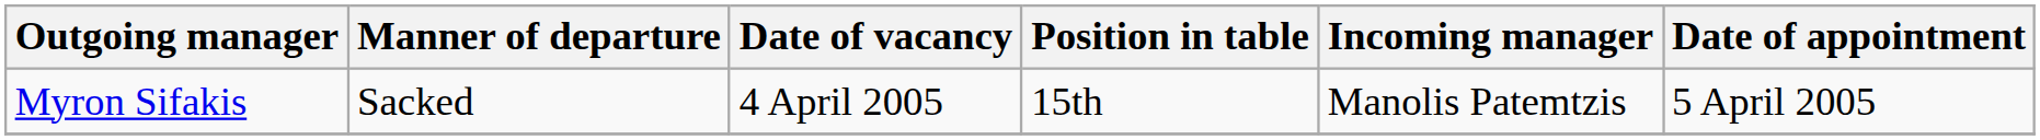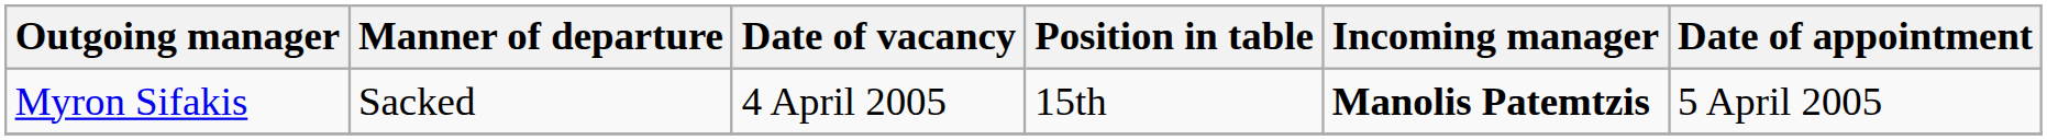Myron Sifakis | Incoming manager: normal -> bold
